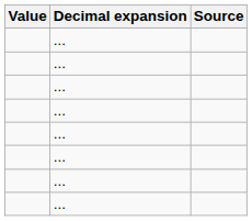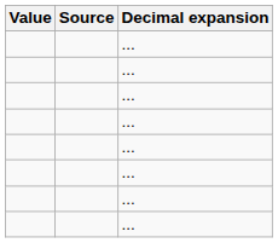columns swapped: Decimal expansion <-> Source
